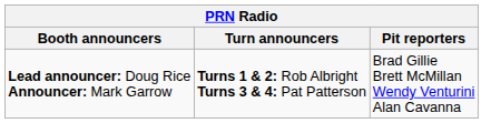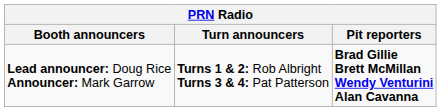Lead announcer: Doug Rice Announcer: Mark Garrow | Pit reporters: normal -> bold
